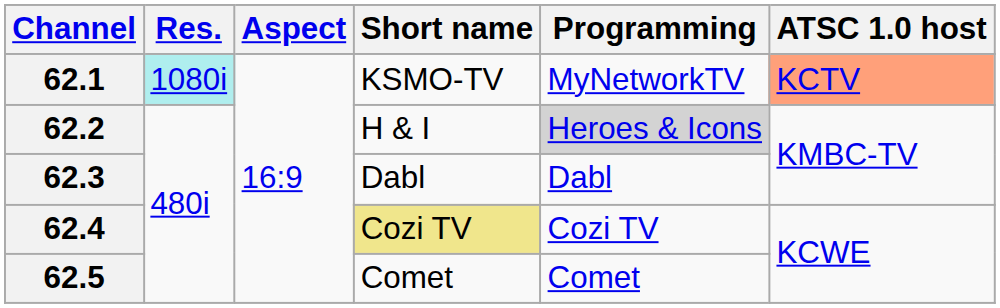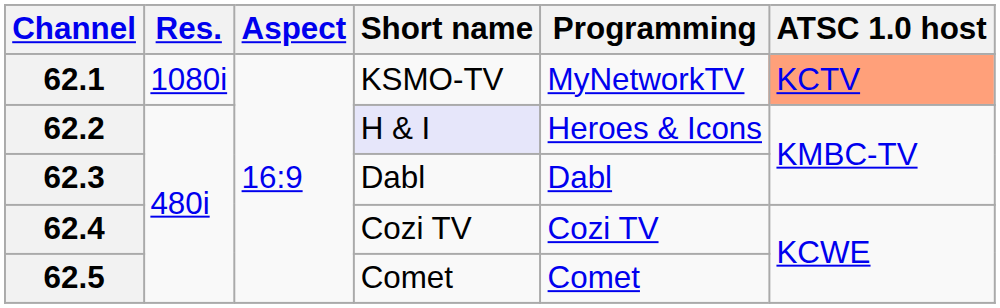62.1 | Res.: paleturquoise background -> no background
62.2 | Short name: no background -> lavender background
62.2 | Programming: lightgrey background -> no background
62.4 | Short name: khaki background -> no background
